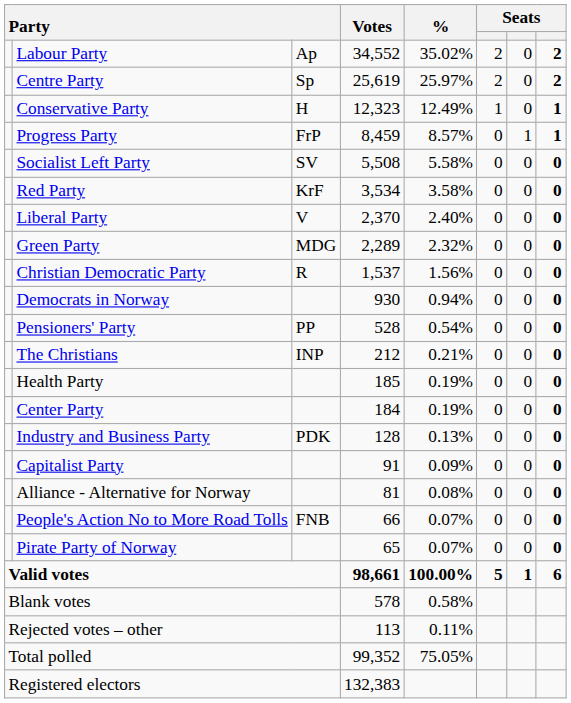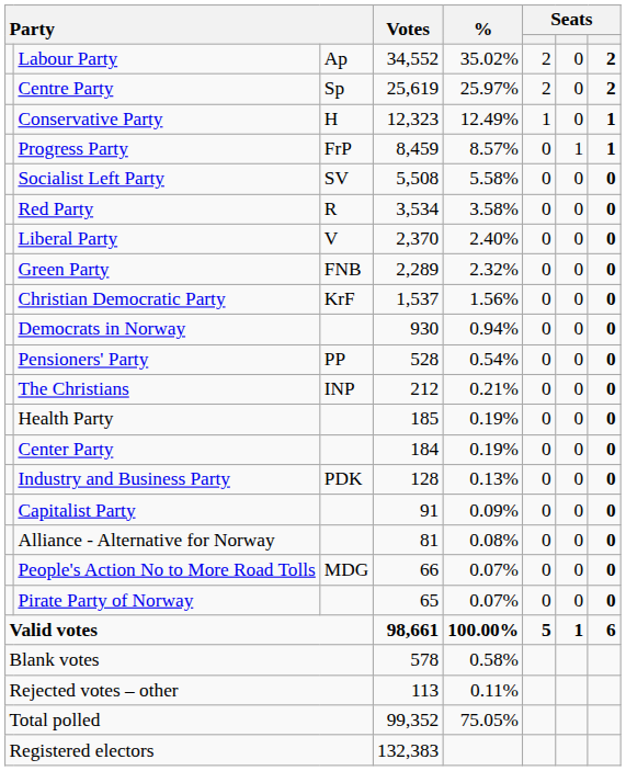Red Party | column 3: KrF -> R
Green Party | column 3: MDG -> FNB
Christian Democratic Party | column 3: R -> KrF
People's Action No to More Road Tolls | column 3: FNB -> MDG
